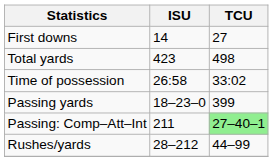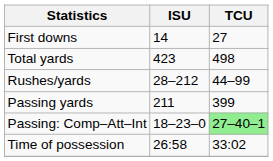rows swapped: Rushes/yards <-> Time of possession
Passing yards | ISU: 18–23–0 -> 211
Passing: Comp–Att–Int | ISU: 211 -> 18–23–0
